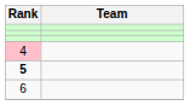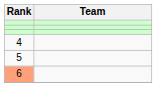row 5 | Rank: pink background -> no background
row 6 | Rank: bold -> normal
row 7 | Rank: no background -> lightsalmon background
